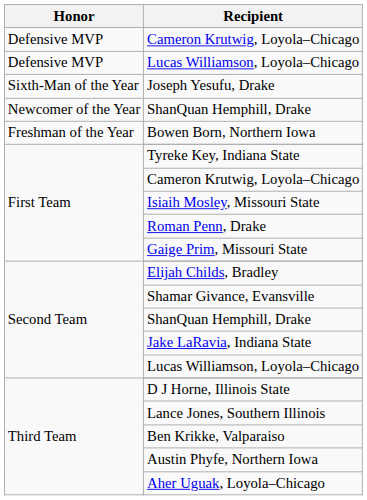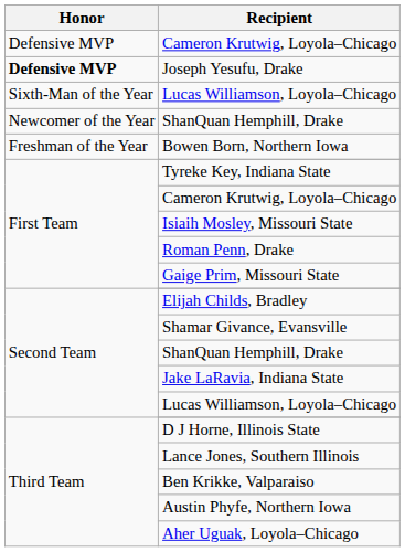row 3 | Honor: normal -> bold
row 3 | Recipient: Lucas Williamson, Loyola–Chicago -> Joseph Yesufu, Drake
row 4 | Recipient: Joseph Yesufu, Drake -> Lucas Williamson, Loyola–Chicago
